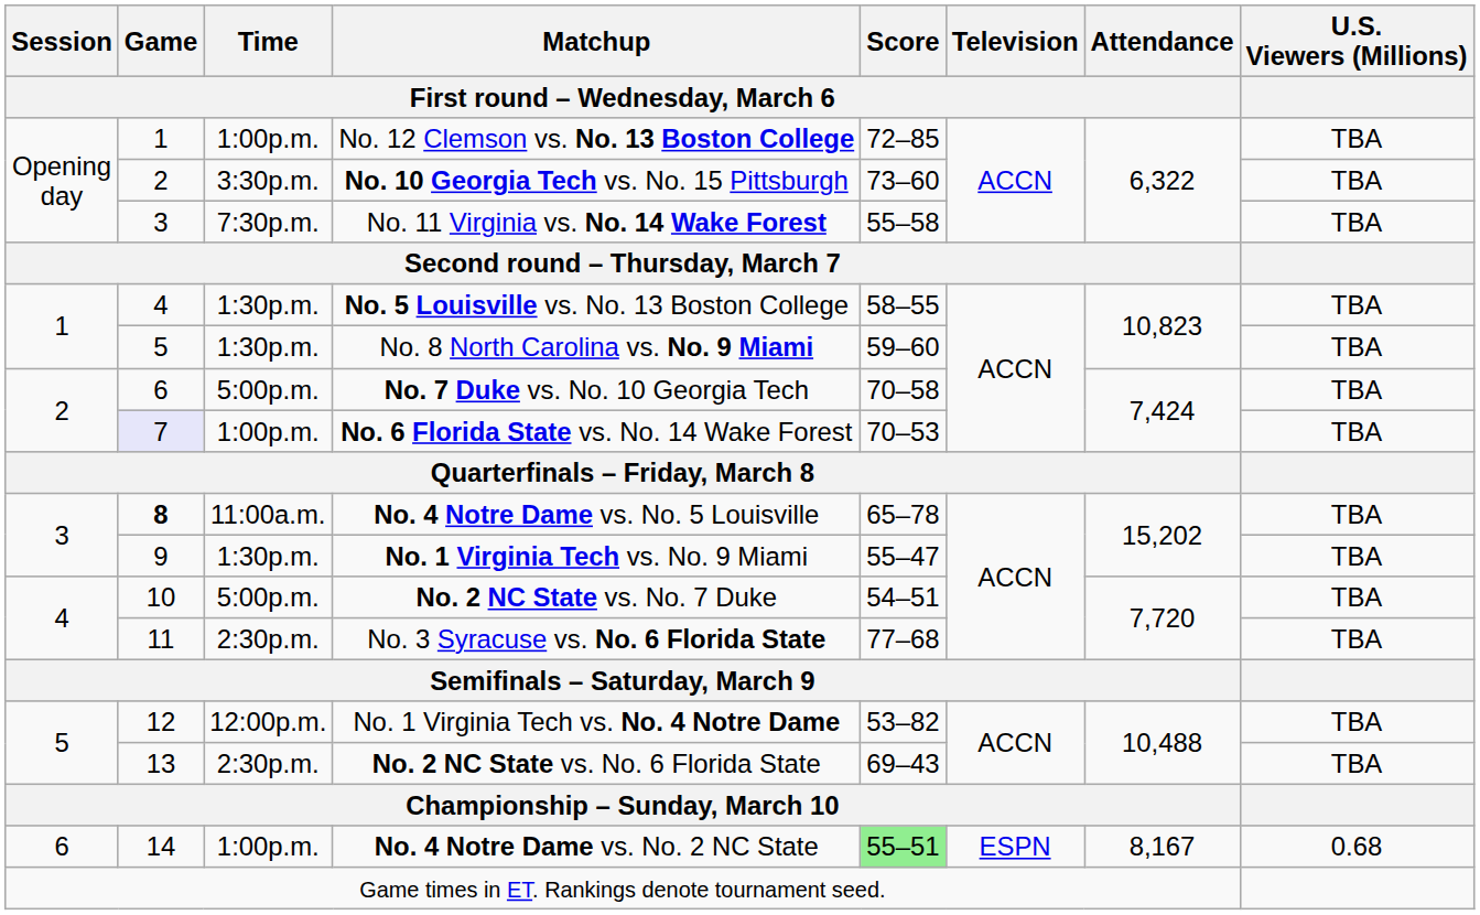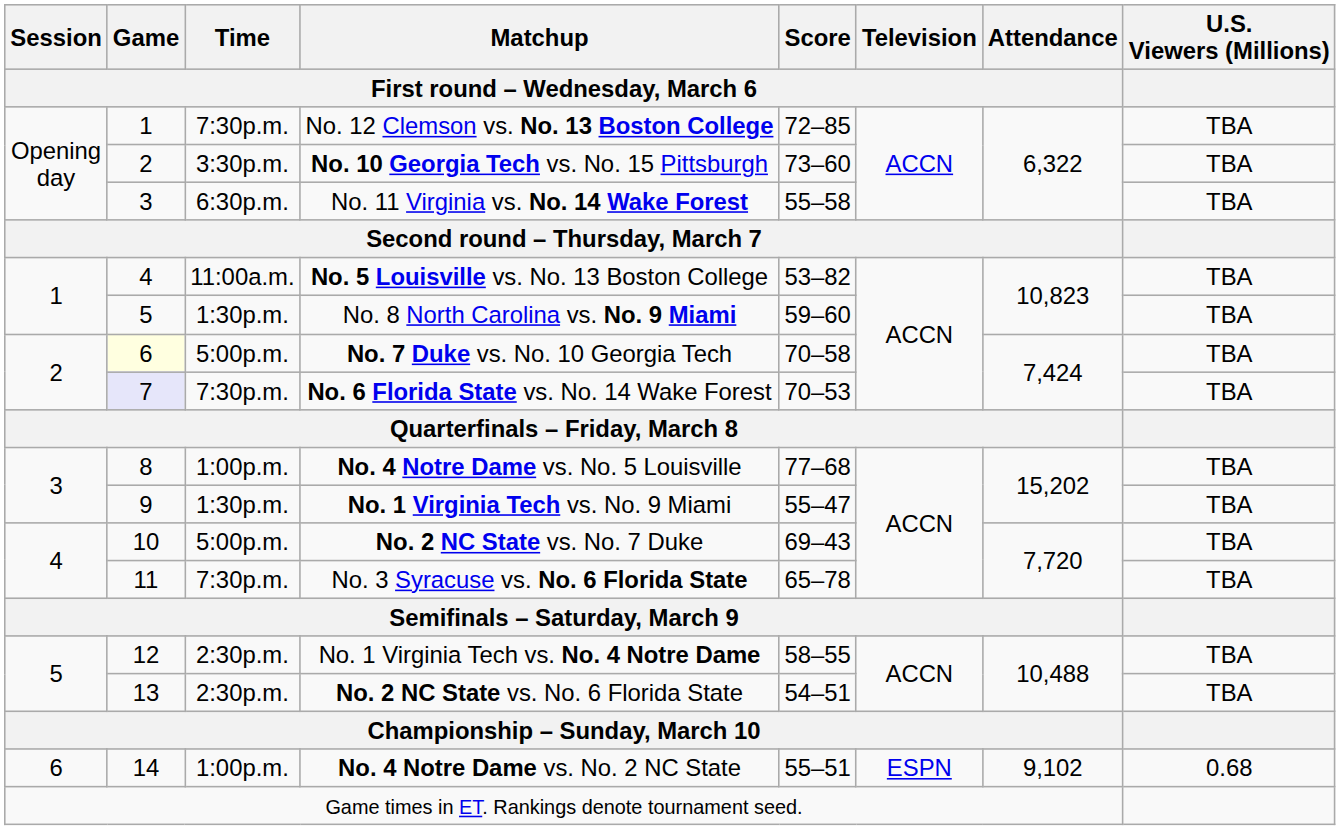No. 12 Clemson vs. No. 13 Boston College | Time / First round – Wednesday, March 6: 1:00p.m. -> 7:30p.m.
No. 11 Virginia vs. No. 14 Wake Forest | Time / First round – Wednesday, March 6: 7:30p.m. -> 6:30p.m.
No. 5 Louisville vs. No. 13 Boston College | Time / First round – Wednesday, March 6: 1:30p.m. -> 11:00a.m.
No. 5 Louisville vs. No. 13 Boston College | Score / First round – Wednesday, March 6: 58–55 -> 53–82
No. 7 Duke vs. No. 10 Georgia Tech | Game / First round – Wednesday, March 6: no background -> lightyellow background
No. 6 Florida State vs. No. 14 Wake Forest | Time / First round – Wednesday, March 6: 1:00p.m. -> 7:30p.m.
No. 4 Notre Dame vs. No. 5 Louisville | Game / First round – Wednesday, March 6: bold -> normal
No. 4 Notre Dame vs. No. 5 Louisville | Time / First round – Wednesday, March 6: 11:00a.m. -> 1:00p.m.
No. 4 Notre Dame vs. No. 5 Louisville | Score / First round – Wednesday, March 6: 65–78 -> 77–68
No. 2 NC State vs. No. 7 Duke | Score / First round – Wednesday, March 6: 54–51 -> 69–43
No. 3 Syracuse vs. No. 6 Florida State | Time / First round – Wednesday, March 6: 2:30p.m. -> 7:30p.m.
No. 3 Syracuse vs. No. 6 Florida State | Score / First round – Wednesday, March 6: 77–68 -> 65–78
No. 1 Virginia Tech vs. No. 4 Notre Dame | Time / First round – Wednesday, March 6: 12:00p.m. -> 2:30p.m.
No. 1 Virginia Tech vs. No. 4 Notre Dame | Score / First round – Wednesday, March 6: 53–82 -> 58–55
No. 2 NC State vs. No. 6 Florida State | Score / First round – Wednesday, March 6: 69–43 -> 54–51
No. 4 Notre Dame vs. No. 2 NC State | Score / First round – Wednesday, March 6: lightgreen background -> no background
No. 4 Notre Dame vs. No. 2 NC State | Attendance / First round – Wednesday, March 6: 8,167 -> 9,102
